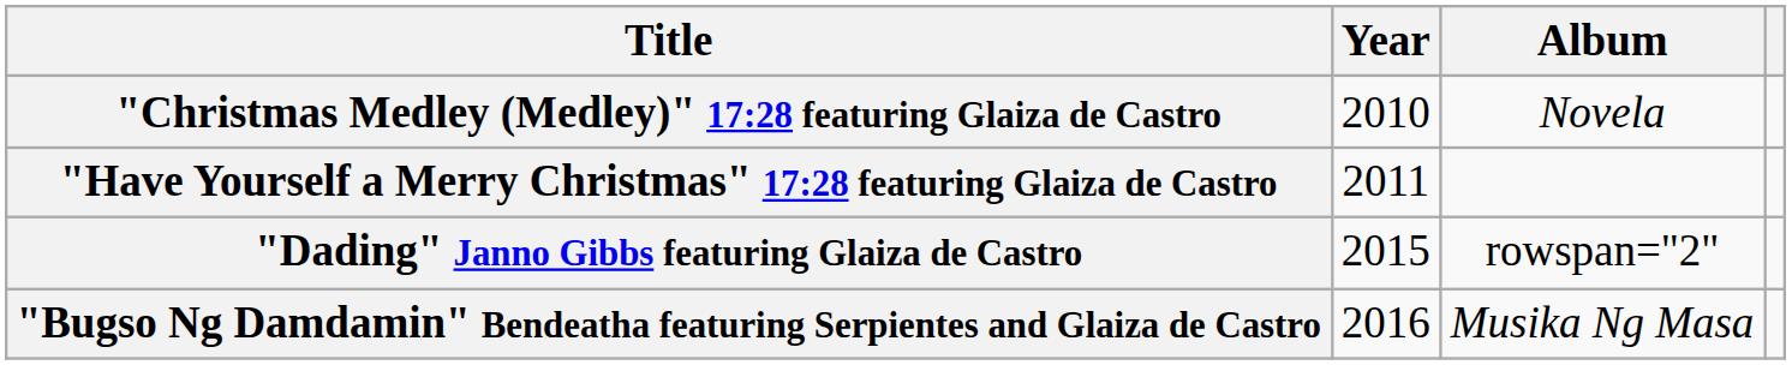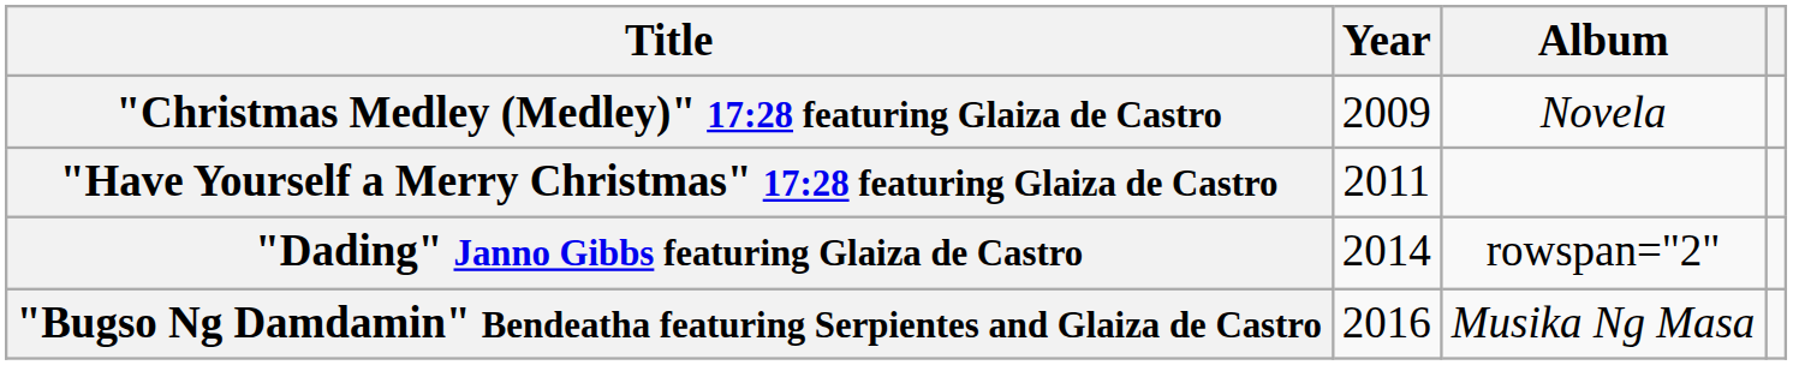"Christmas Medley (Medley)" 17:28 featuring Glaiza de Castro | Year: 2010 -> 2009
"Dading" Janno Gibbs featuring Glaiza de Castro | Year: 2015 -> 2014
